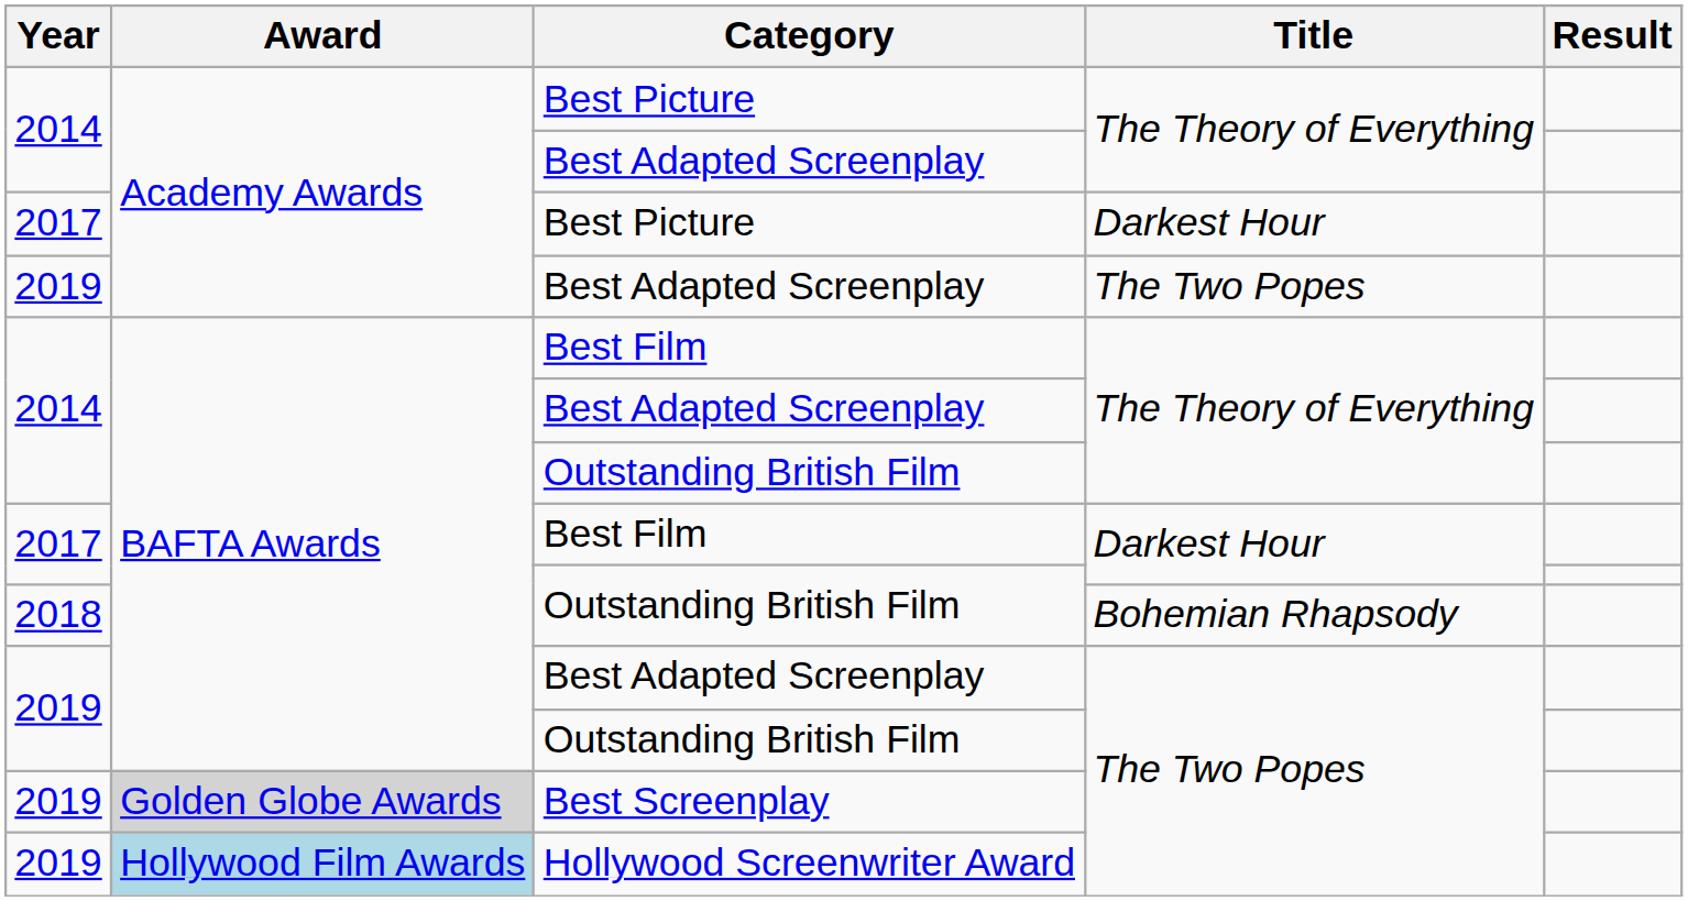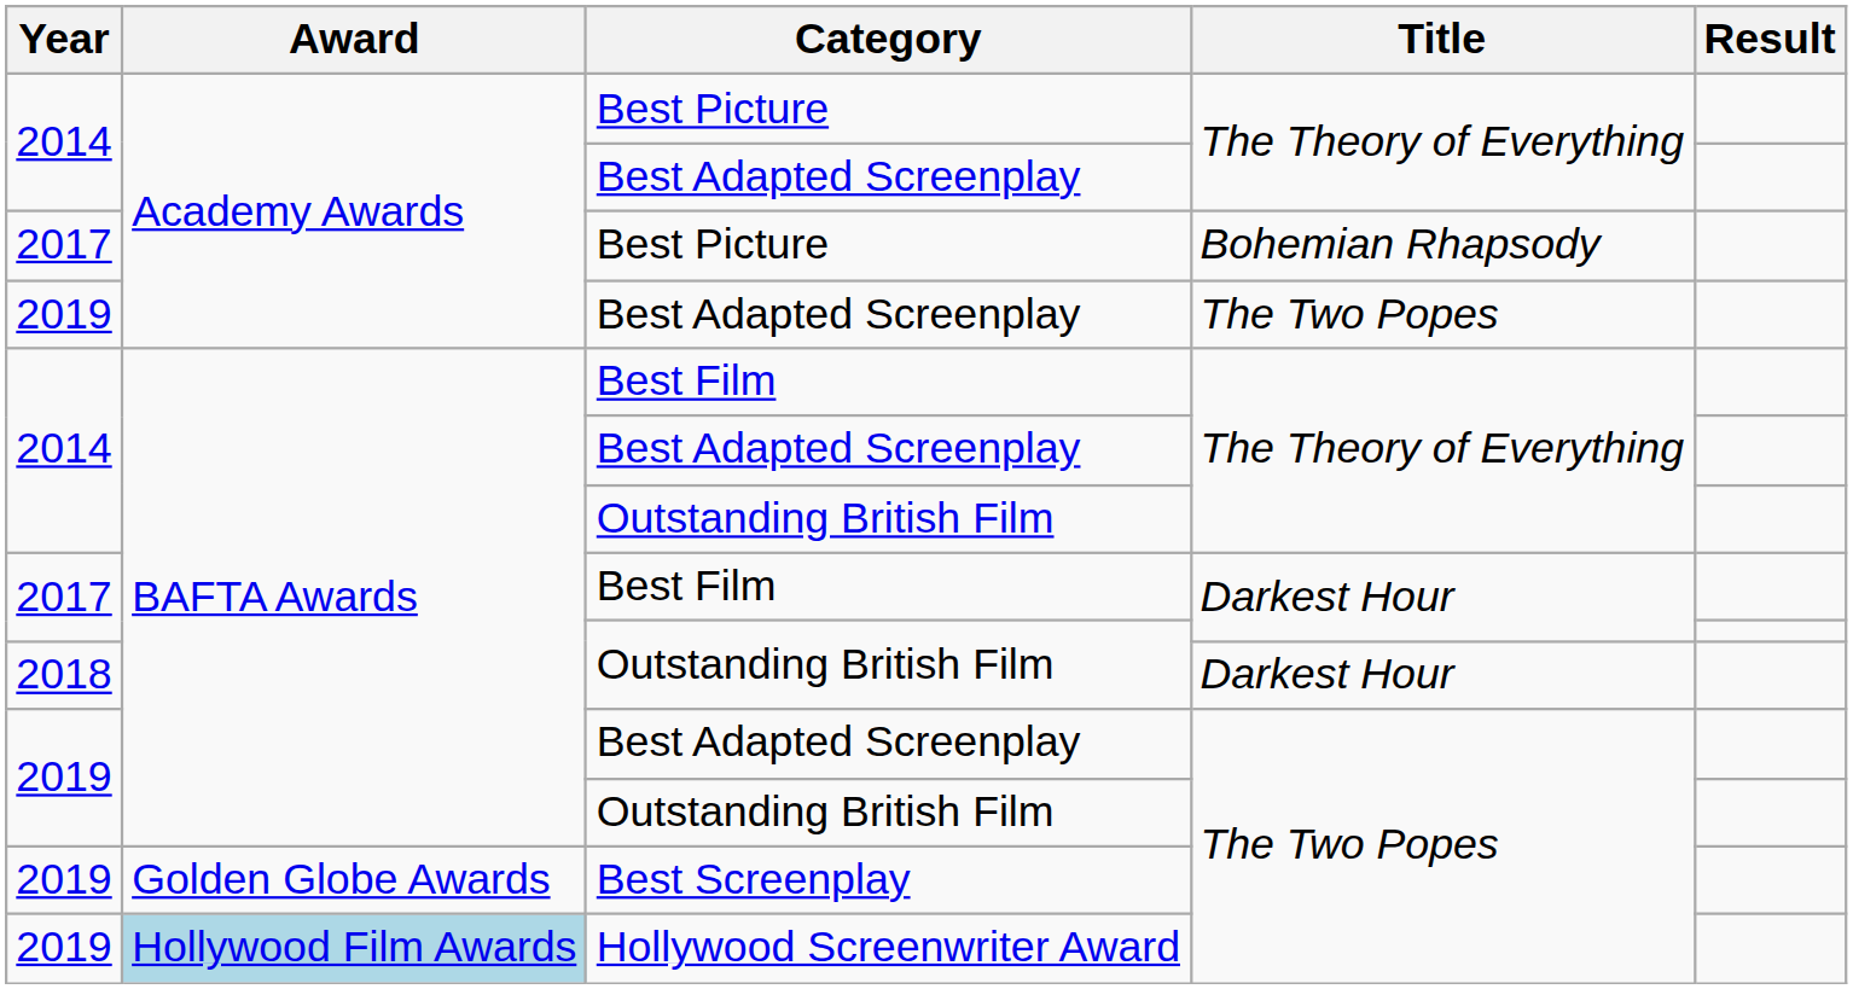2017 / Best Picture | Title: Darkest Hour -> Bohemian Rhapsody
2018 / Outstanding British Film | Title: Bohemian Rhapsody -> Darkest Hour
Best Screenplay | Award: lightgrey background -> no background
